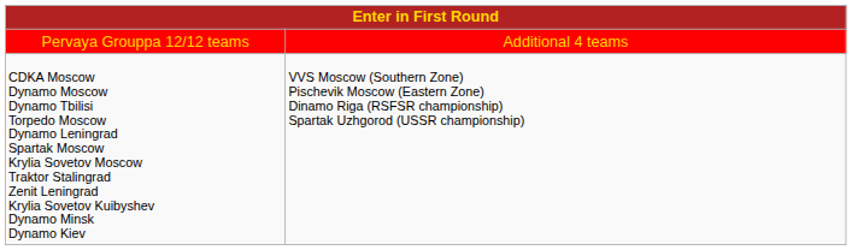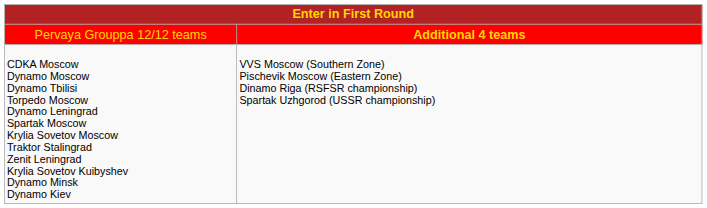Pervaya Grouppa 12/12 teams | column 2: normal -> bold
